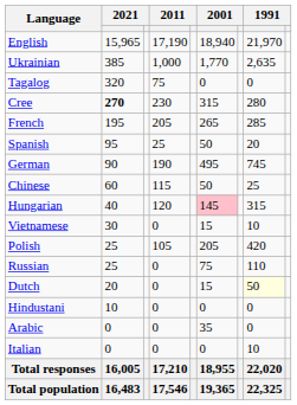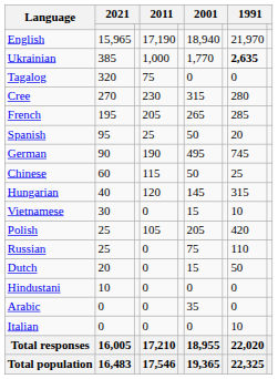Ukrainian | column 8: normal -> bold
Cree | column 2: bold -> normal
Hungarian | column 6: pink background -> no background
Dutch | column 8: lightyellow background -> no background
